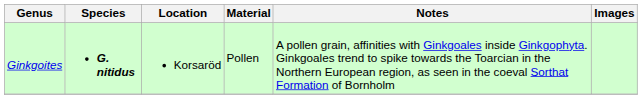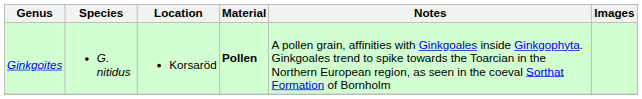Ginkgoites | Species: bold -> normal
Ginkgoites | Material: normal -> bold
